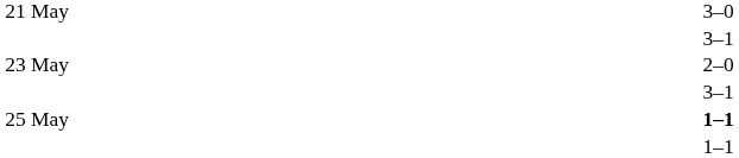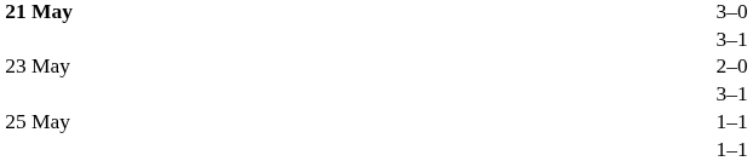21 May | column 1: normal -> bold
25 May | column 2: bold -> normal
